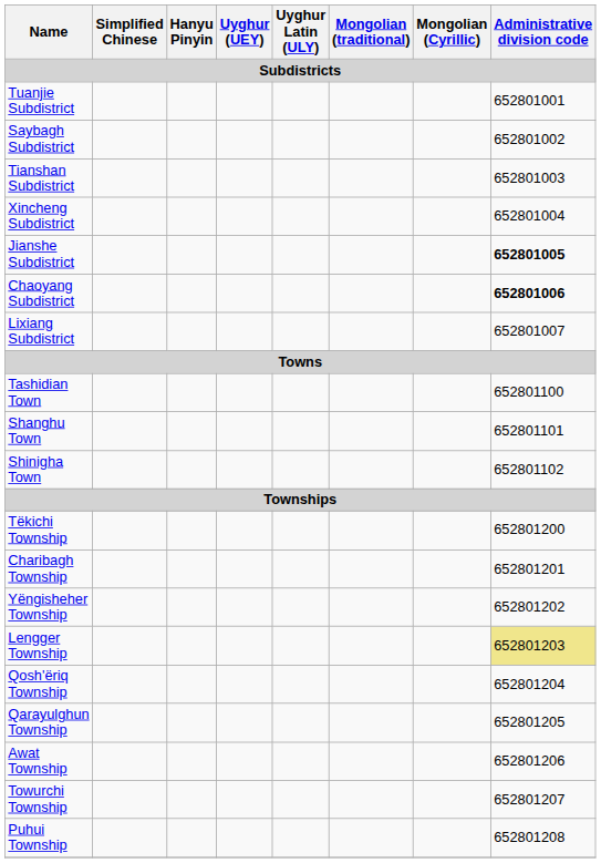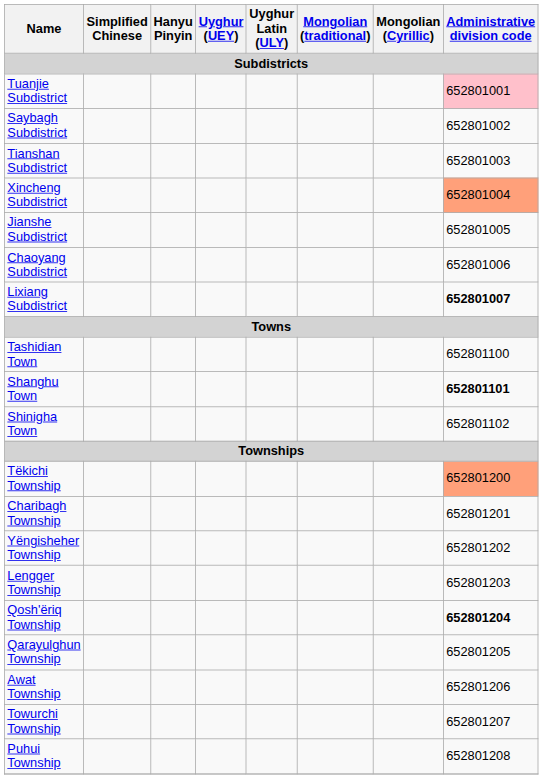Tuanjie Subdistrict | Administrative division code: no background -> pink background
Xincheng Subdistrict | Administrative division code: no background -> lightsalmon background
Jianshe Subdistrict | Administrative division code: bold -> normal
Chaoyang Subdistrict | Administrative division code: bold -> normal
Lixiang Subdistrict | Administrative division code: normal -> bold
Shanghu Town | Administrative division code: normal -> bold
Tëkichi Township | Administrative division code: no background -> lightsalmon background
Lengger Township | Administrative division code: khaki background -> no background
Qosh'ëriq Township | Administrative division code: normal -> bold
